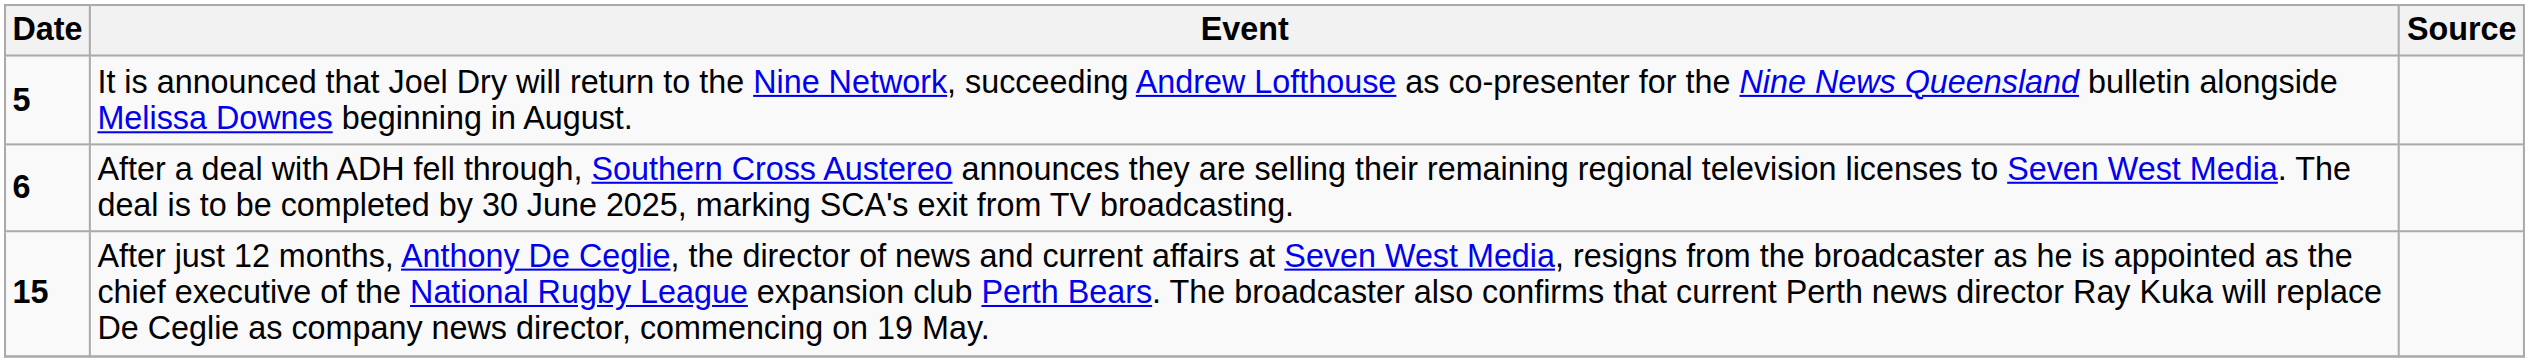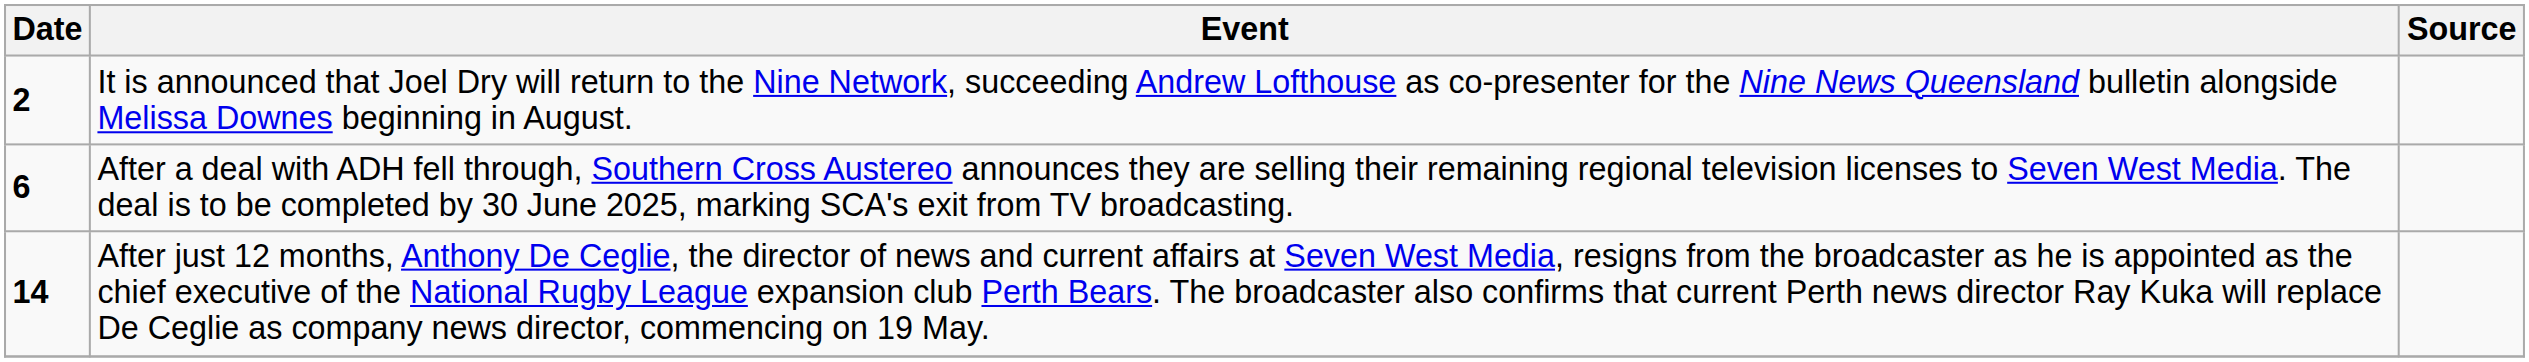row 2 | Date: 5 -> 2
row 4 | Date: 15 -> 14
